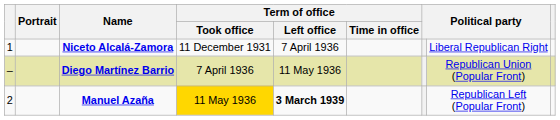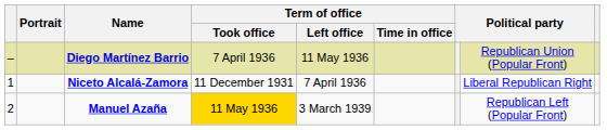rows swapped: Niceto Alcalá-Zamora <-> Diego Martínez Barrio
Manuel Azaña | Term of office / Left office: bold -> normal
